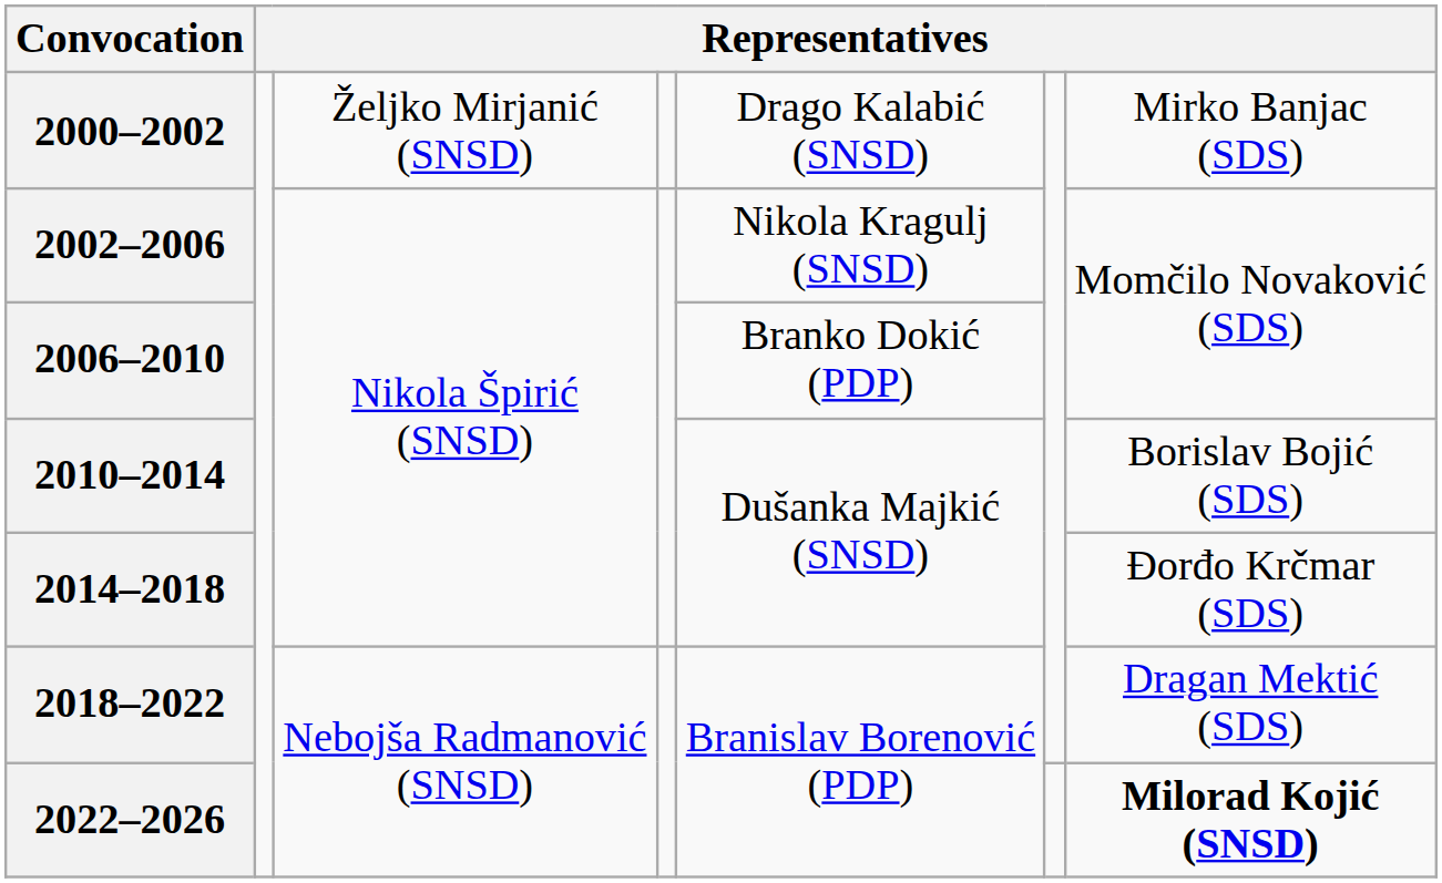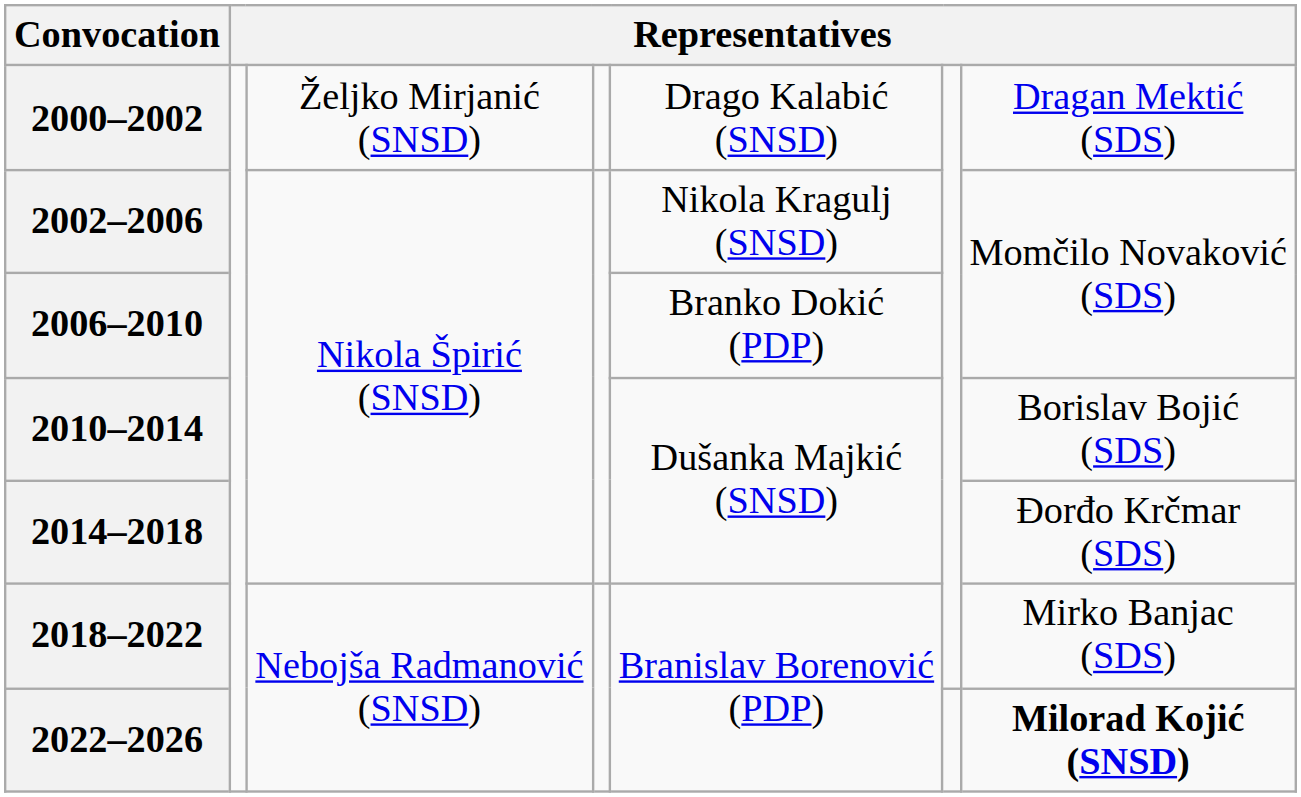2000–2002 | column 7: Mirkо Bаnjаc (SDS) -> Dragan Mektić (SDS)
2018–2022 | column 7: Dragan Mektić (SDS) -> Mirkо Bаnjаc (SDS)
